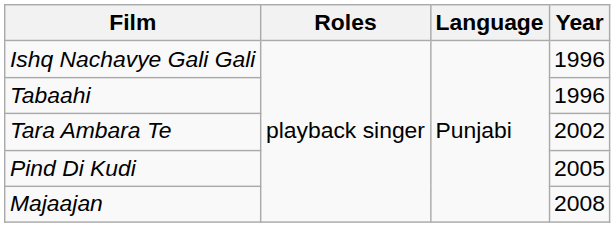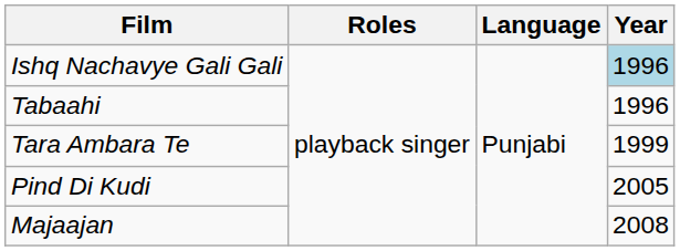Ishq Nachavye Gali Gali | Year: no background -> lightblue background
Tara Ambara Te | Year: 2002 -> 1999
